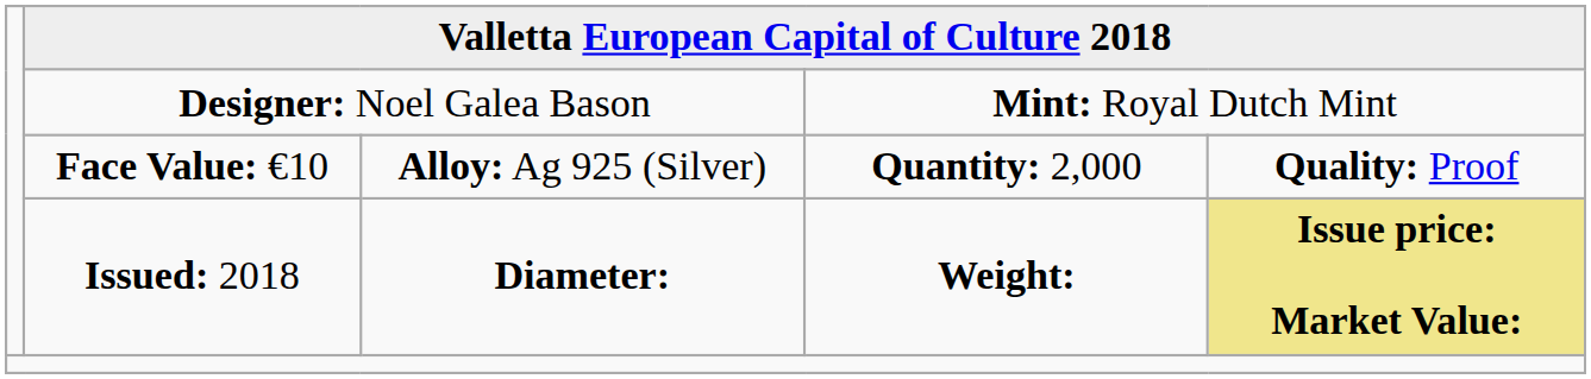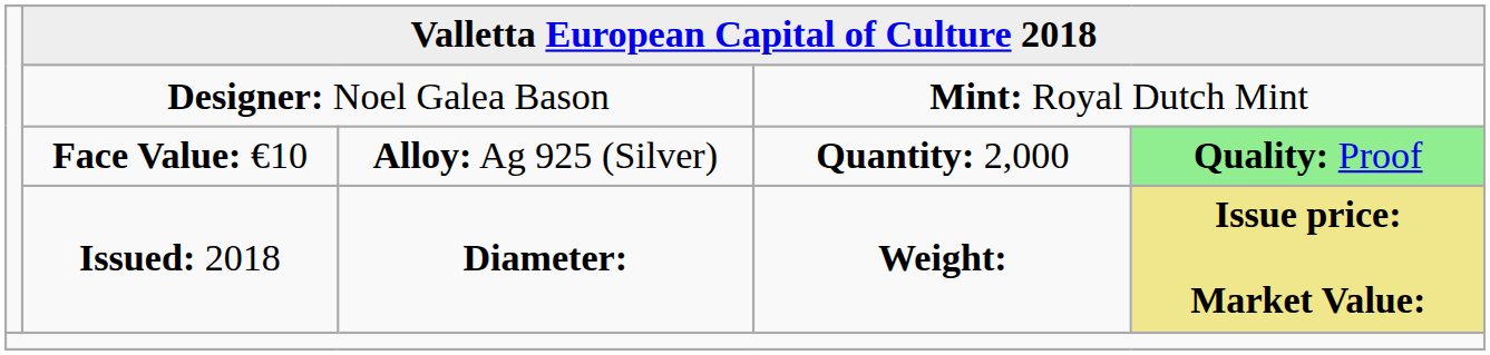Face Value: €10 | column 5: no background -> lightgreen background
